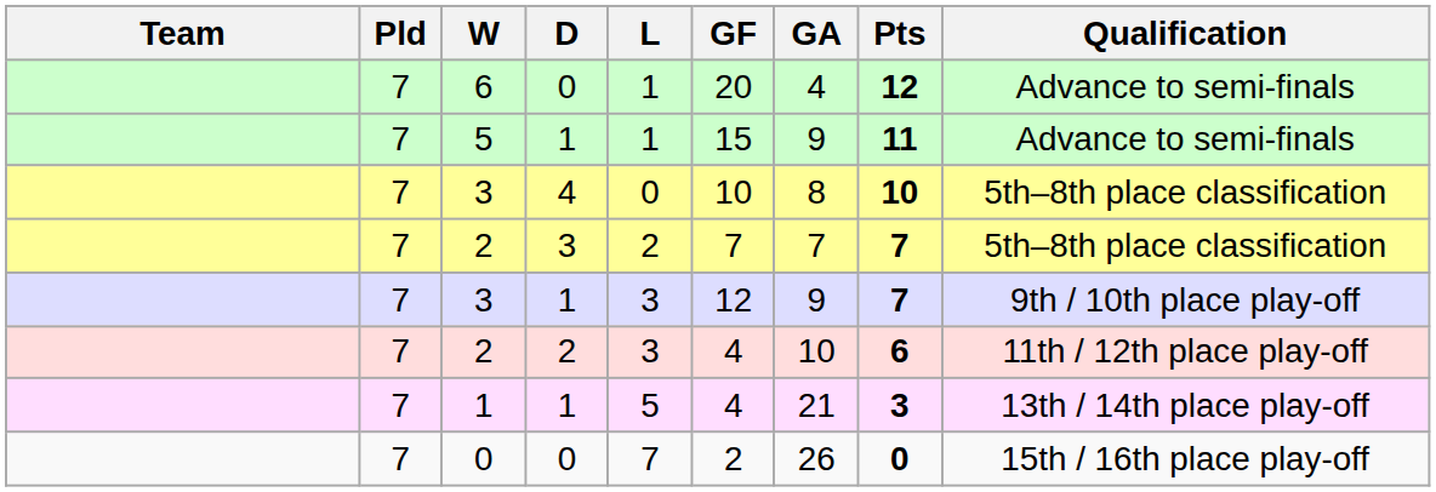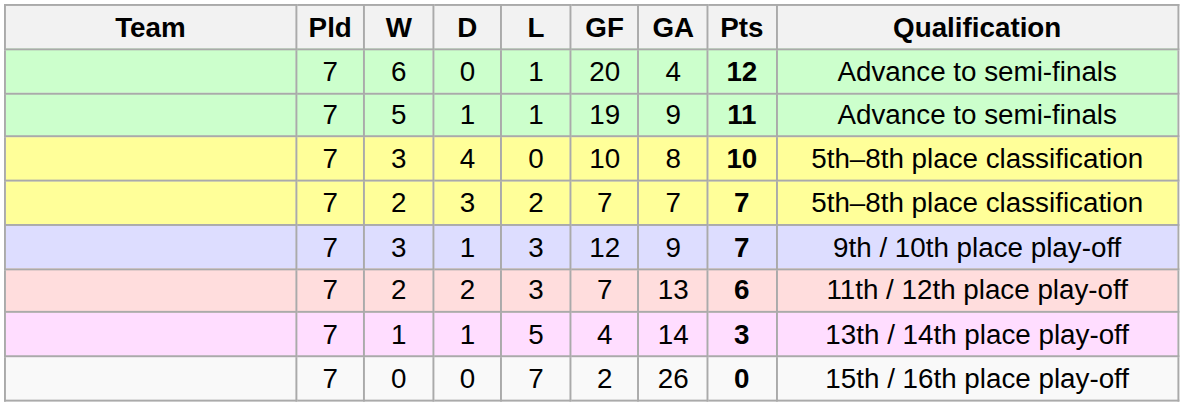row 3 | GF: 15 -> 19
row 7 | GF: 4 -> 7
row 7 | GA: 10 -> 13
row 8 | GA: 21 -> 14
